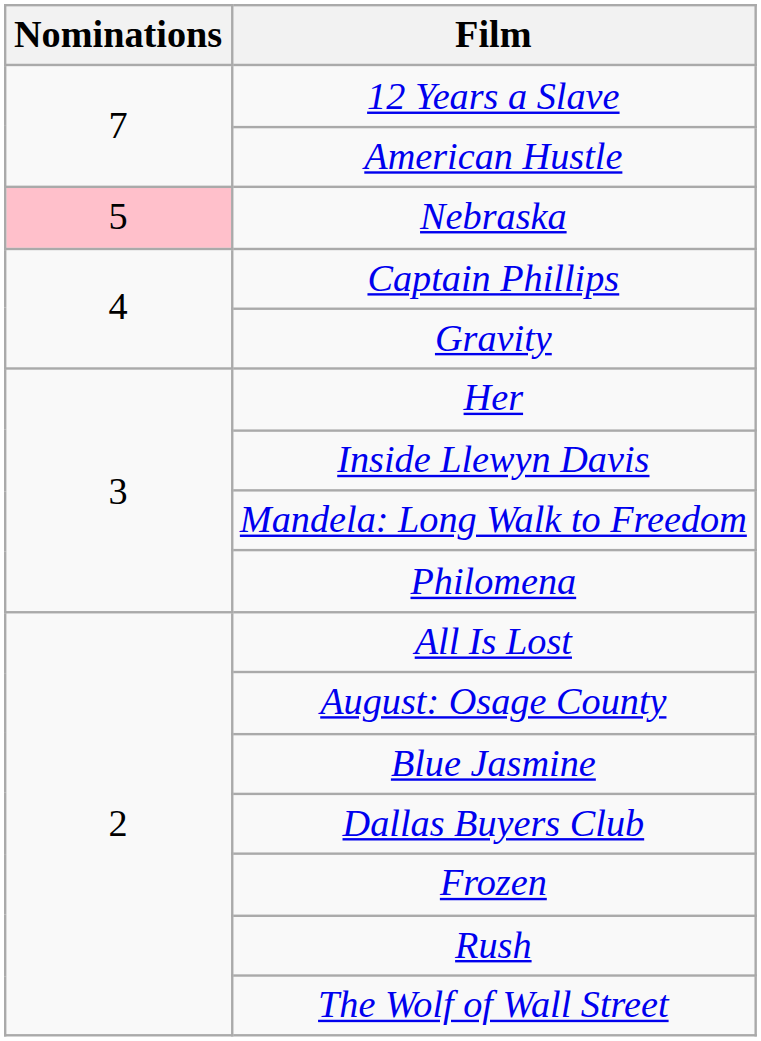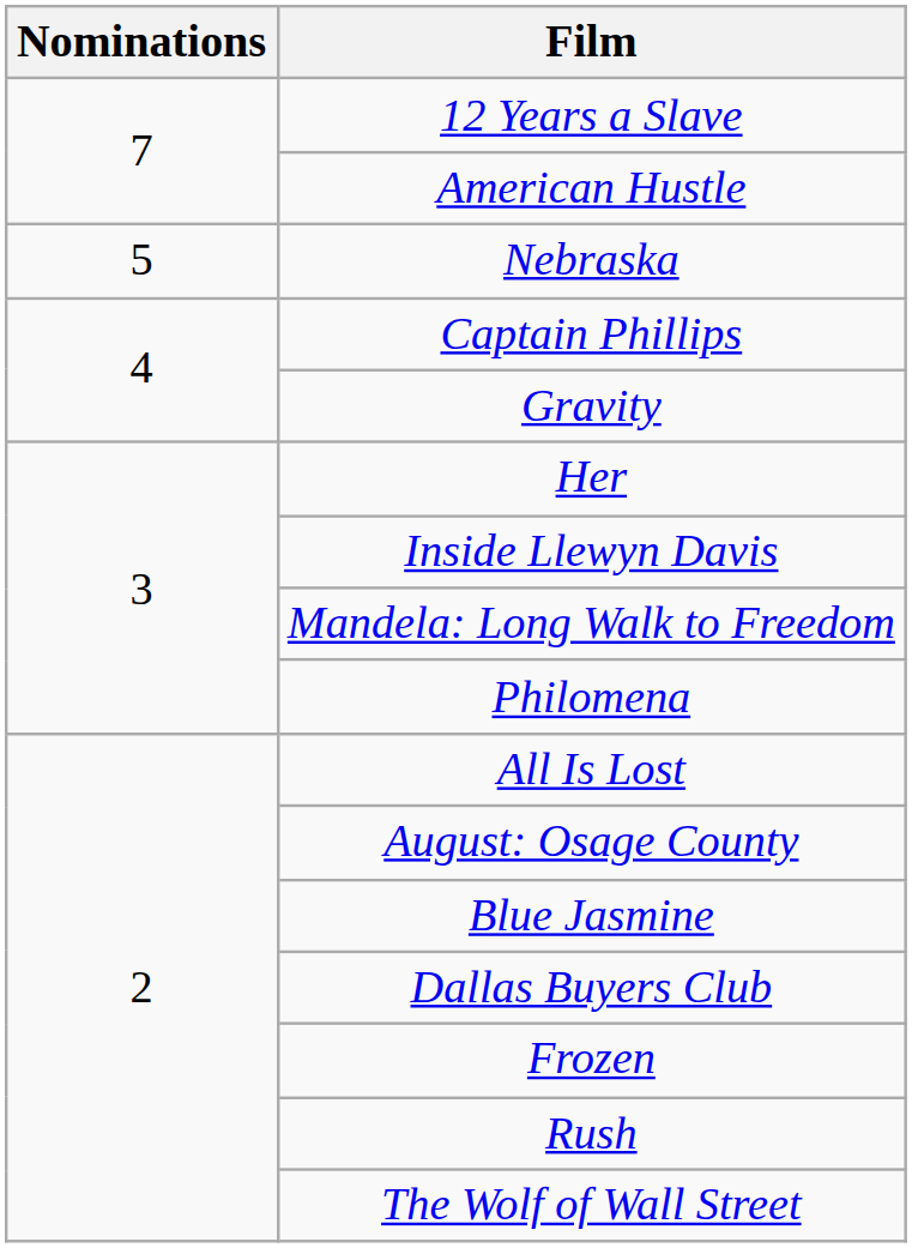Nebraska | Nominations: pink background -> no background
